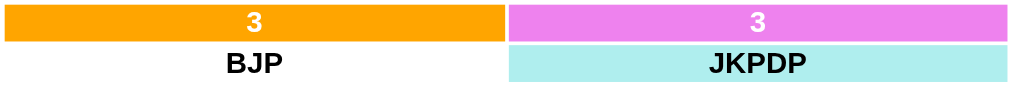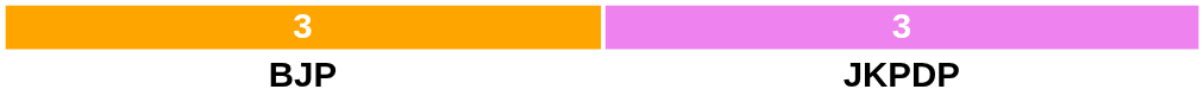BJP | column 2: paleturquoise background -> no background
